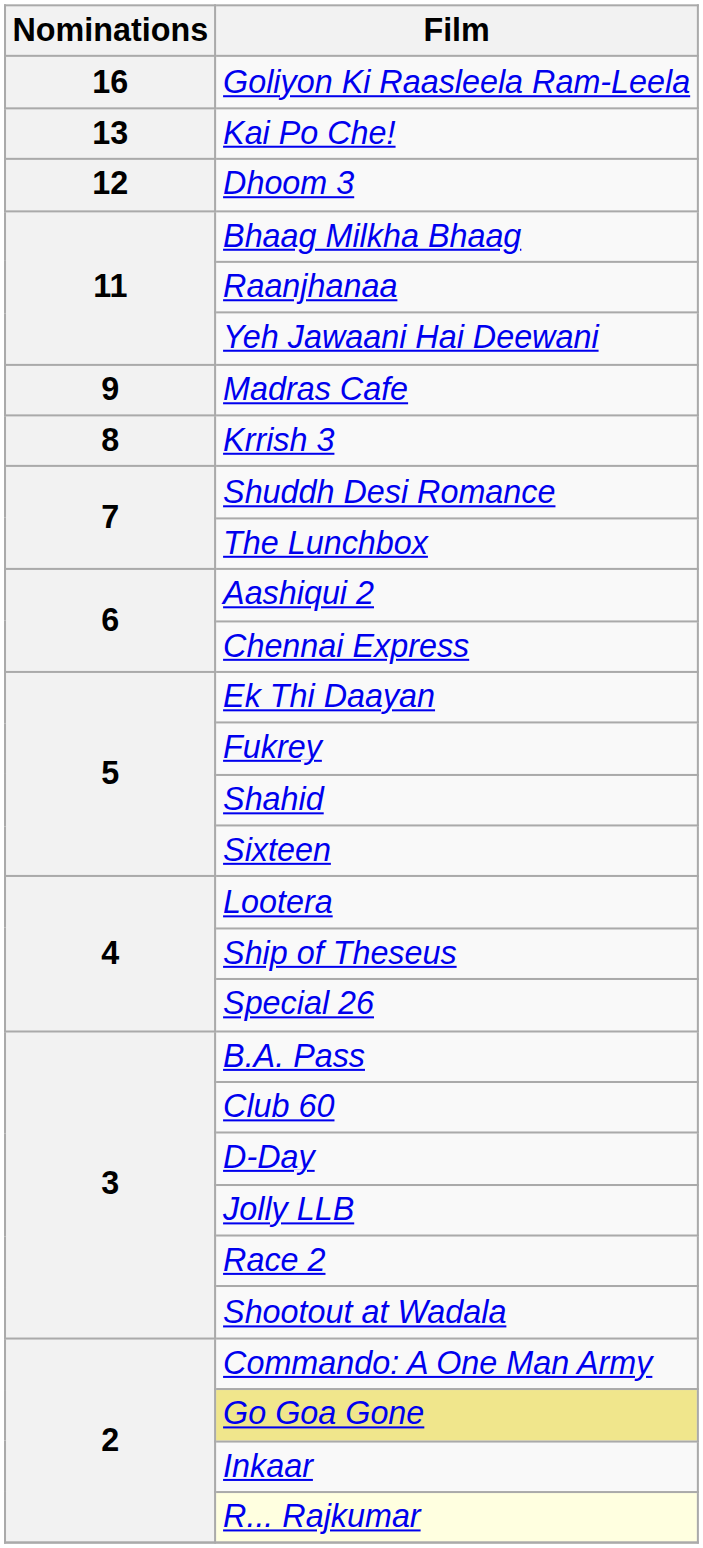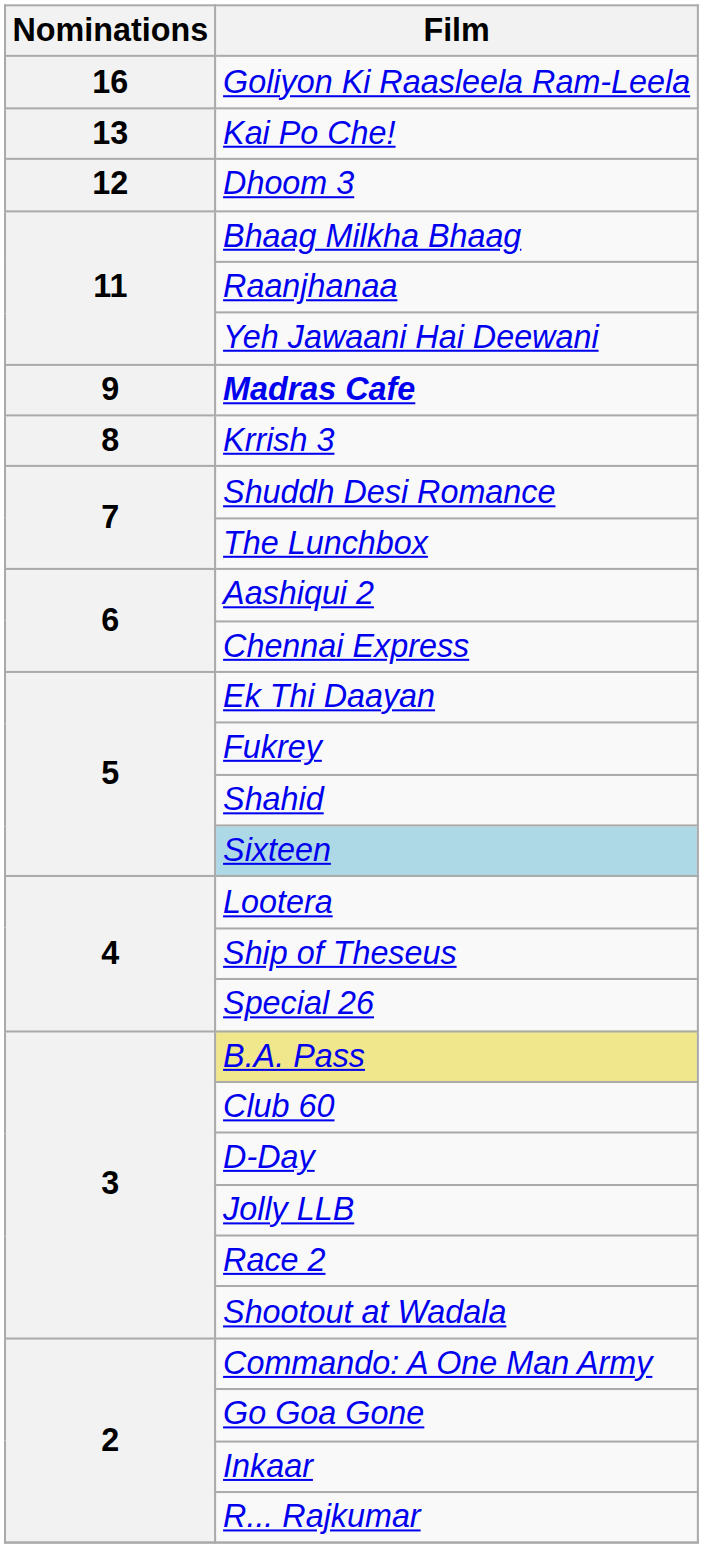Madras Cafe | Film: normal -> bold
Sixteen | Film: no background -> lightblue background
B.A. Pass | Film: no background -> khaki background
Go Goa Gone | Film: khaki background -> no background
R... Rajkumar | Film: lightyellow background -> no background
